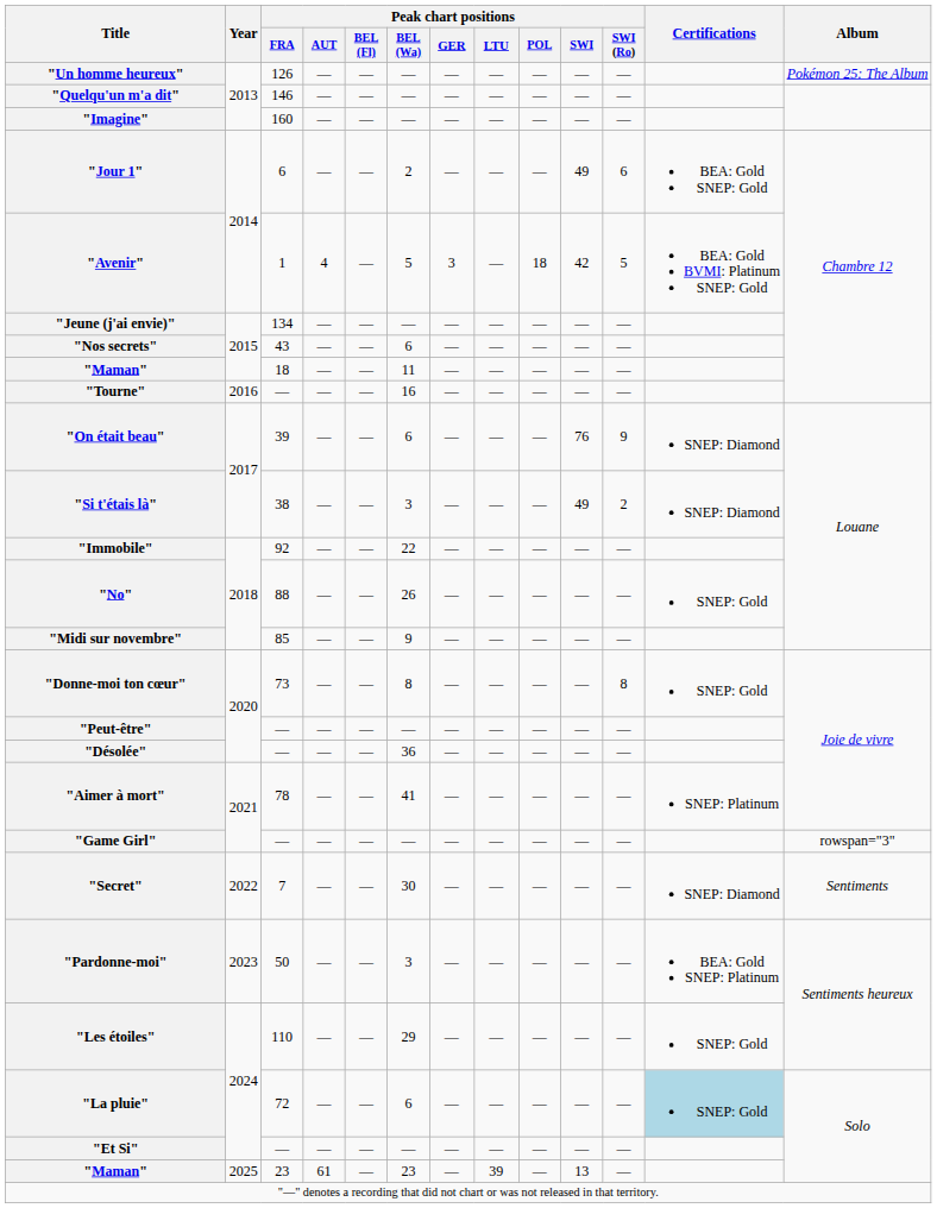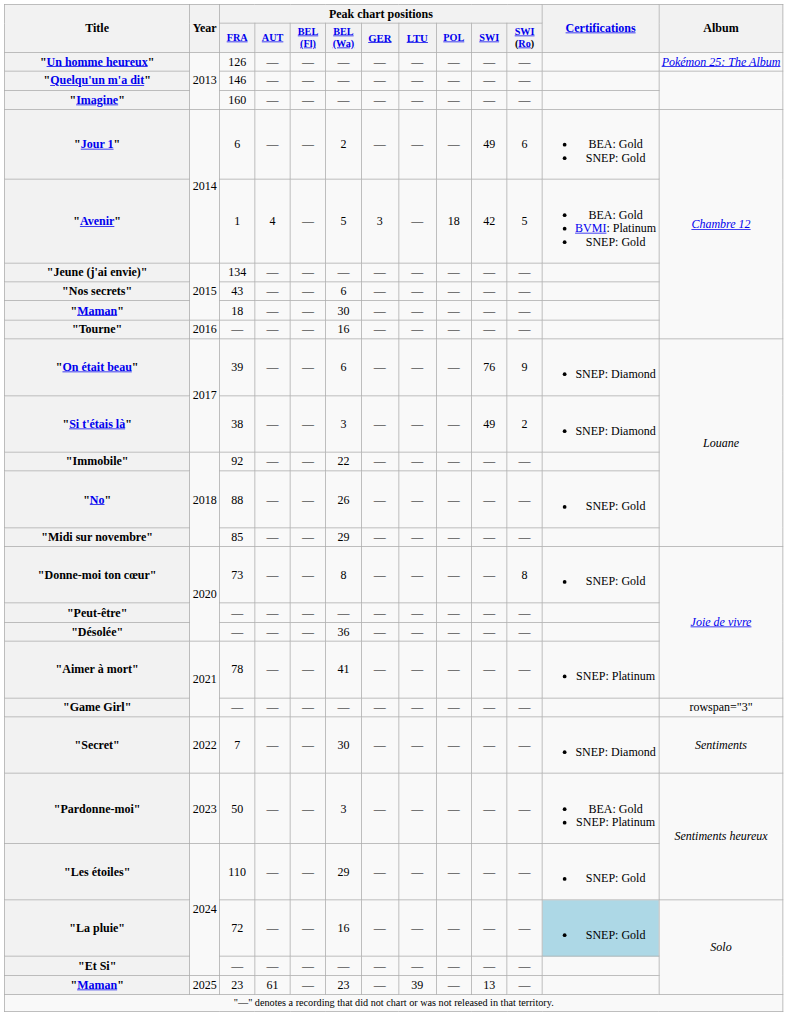"Maman" / 18 | Peak chart positions / BEL (Wa): 11 -> 30
"Midi sur novembre" | Peak chart positions / BEL (Wa): 9 -> 29
"La pluie" | Peak chart positions / BEL (Wa): 6 -> 16
